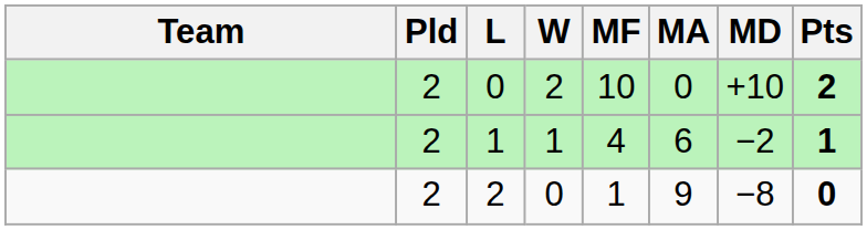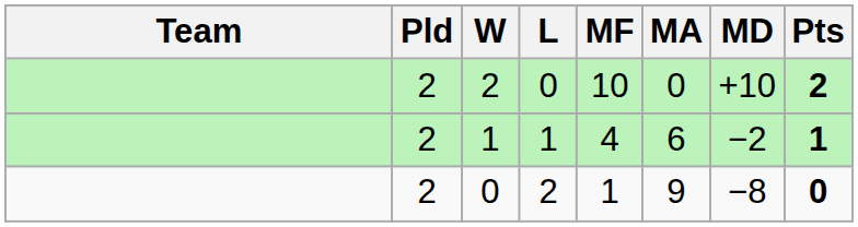columns swapped: W <-> L
